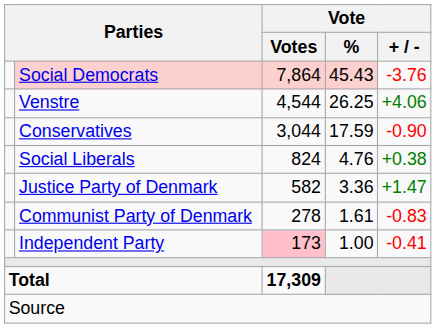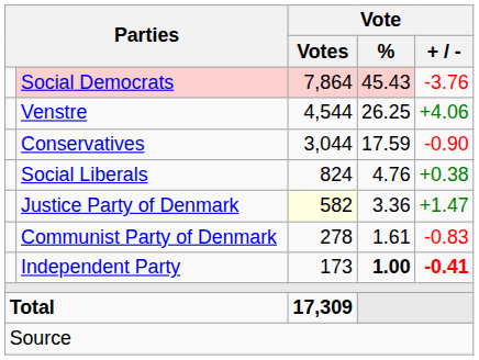Justice Party of Denmark | Vote / Votes: no background -> lightyellow background
Independent Party | Vote / Votes: pink background -> no background
Independent Party | Vote / %: normal -> bold
Independent Party | Vote / + / -: normal -> bold
